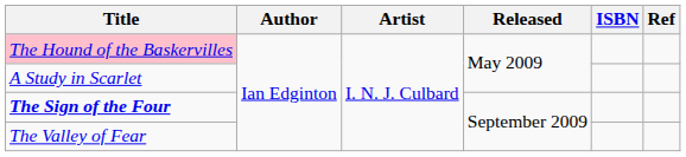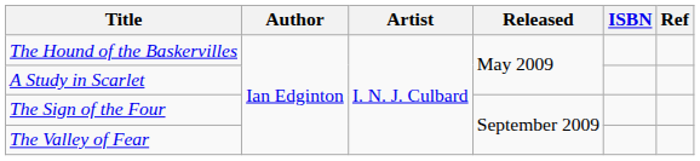The Hound of the Baskervilles | Title: pink background -> no background
The Sign of the Four | Title: bold -> normal
